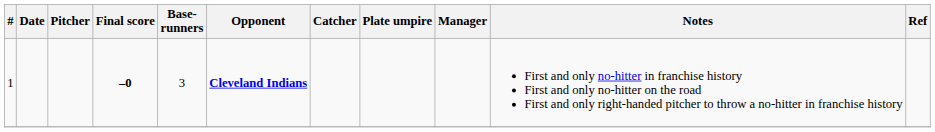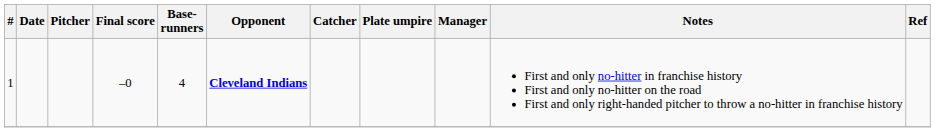1 | Final score: bold -> normal
1 | Base- runners: 3 -> 4
